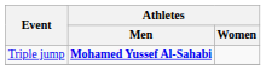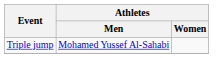Triple jump | Athletes / Men: bold -> normal
